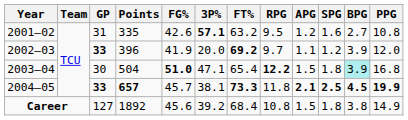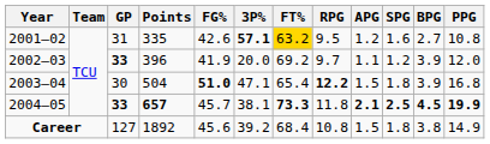2001–02 | FT%: no background -> gold background
2002–03 | FT%: bold -> normal
2003–04 | BPG: paleturquoise background -> no background
